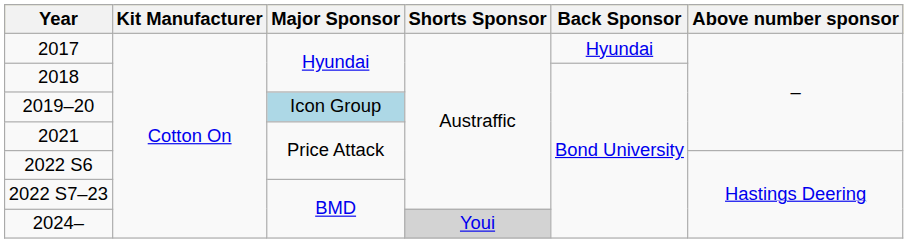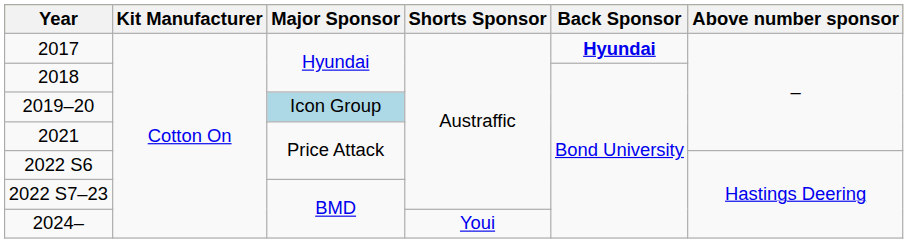2017 | Back Sponsor: normal -> bold
2024– | Shorts Sponsor: lightgrey background -> no background
